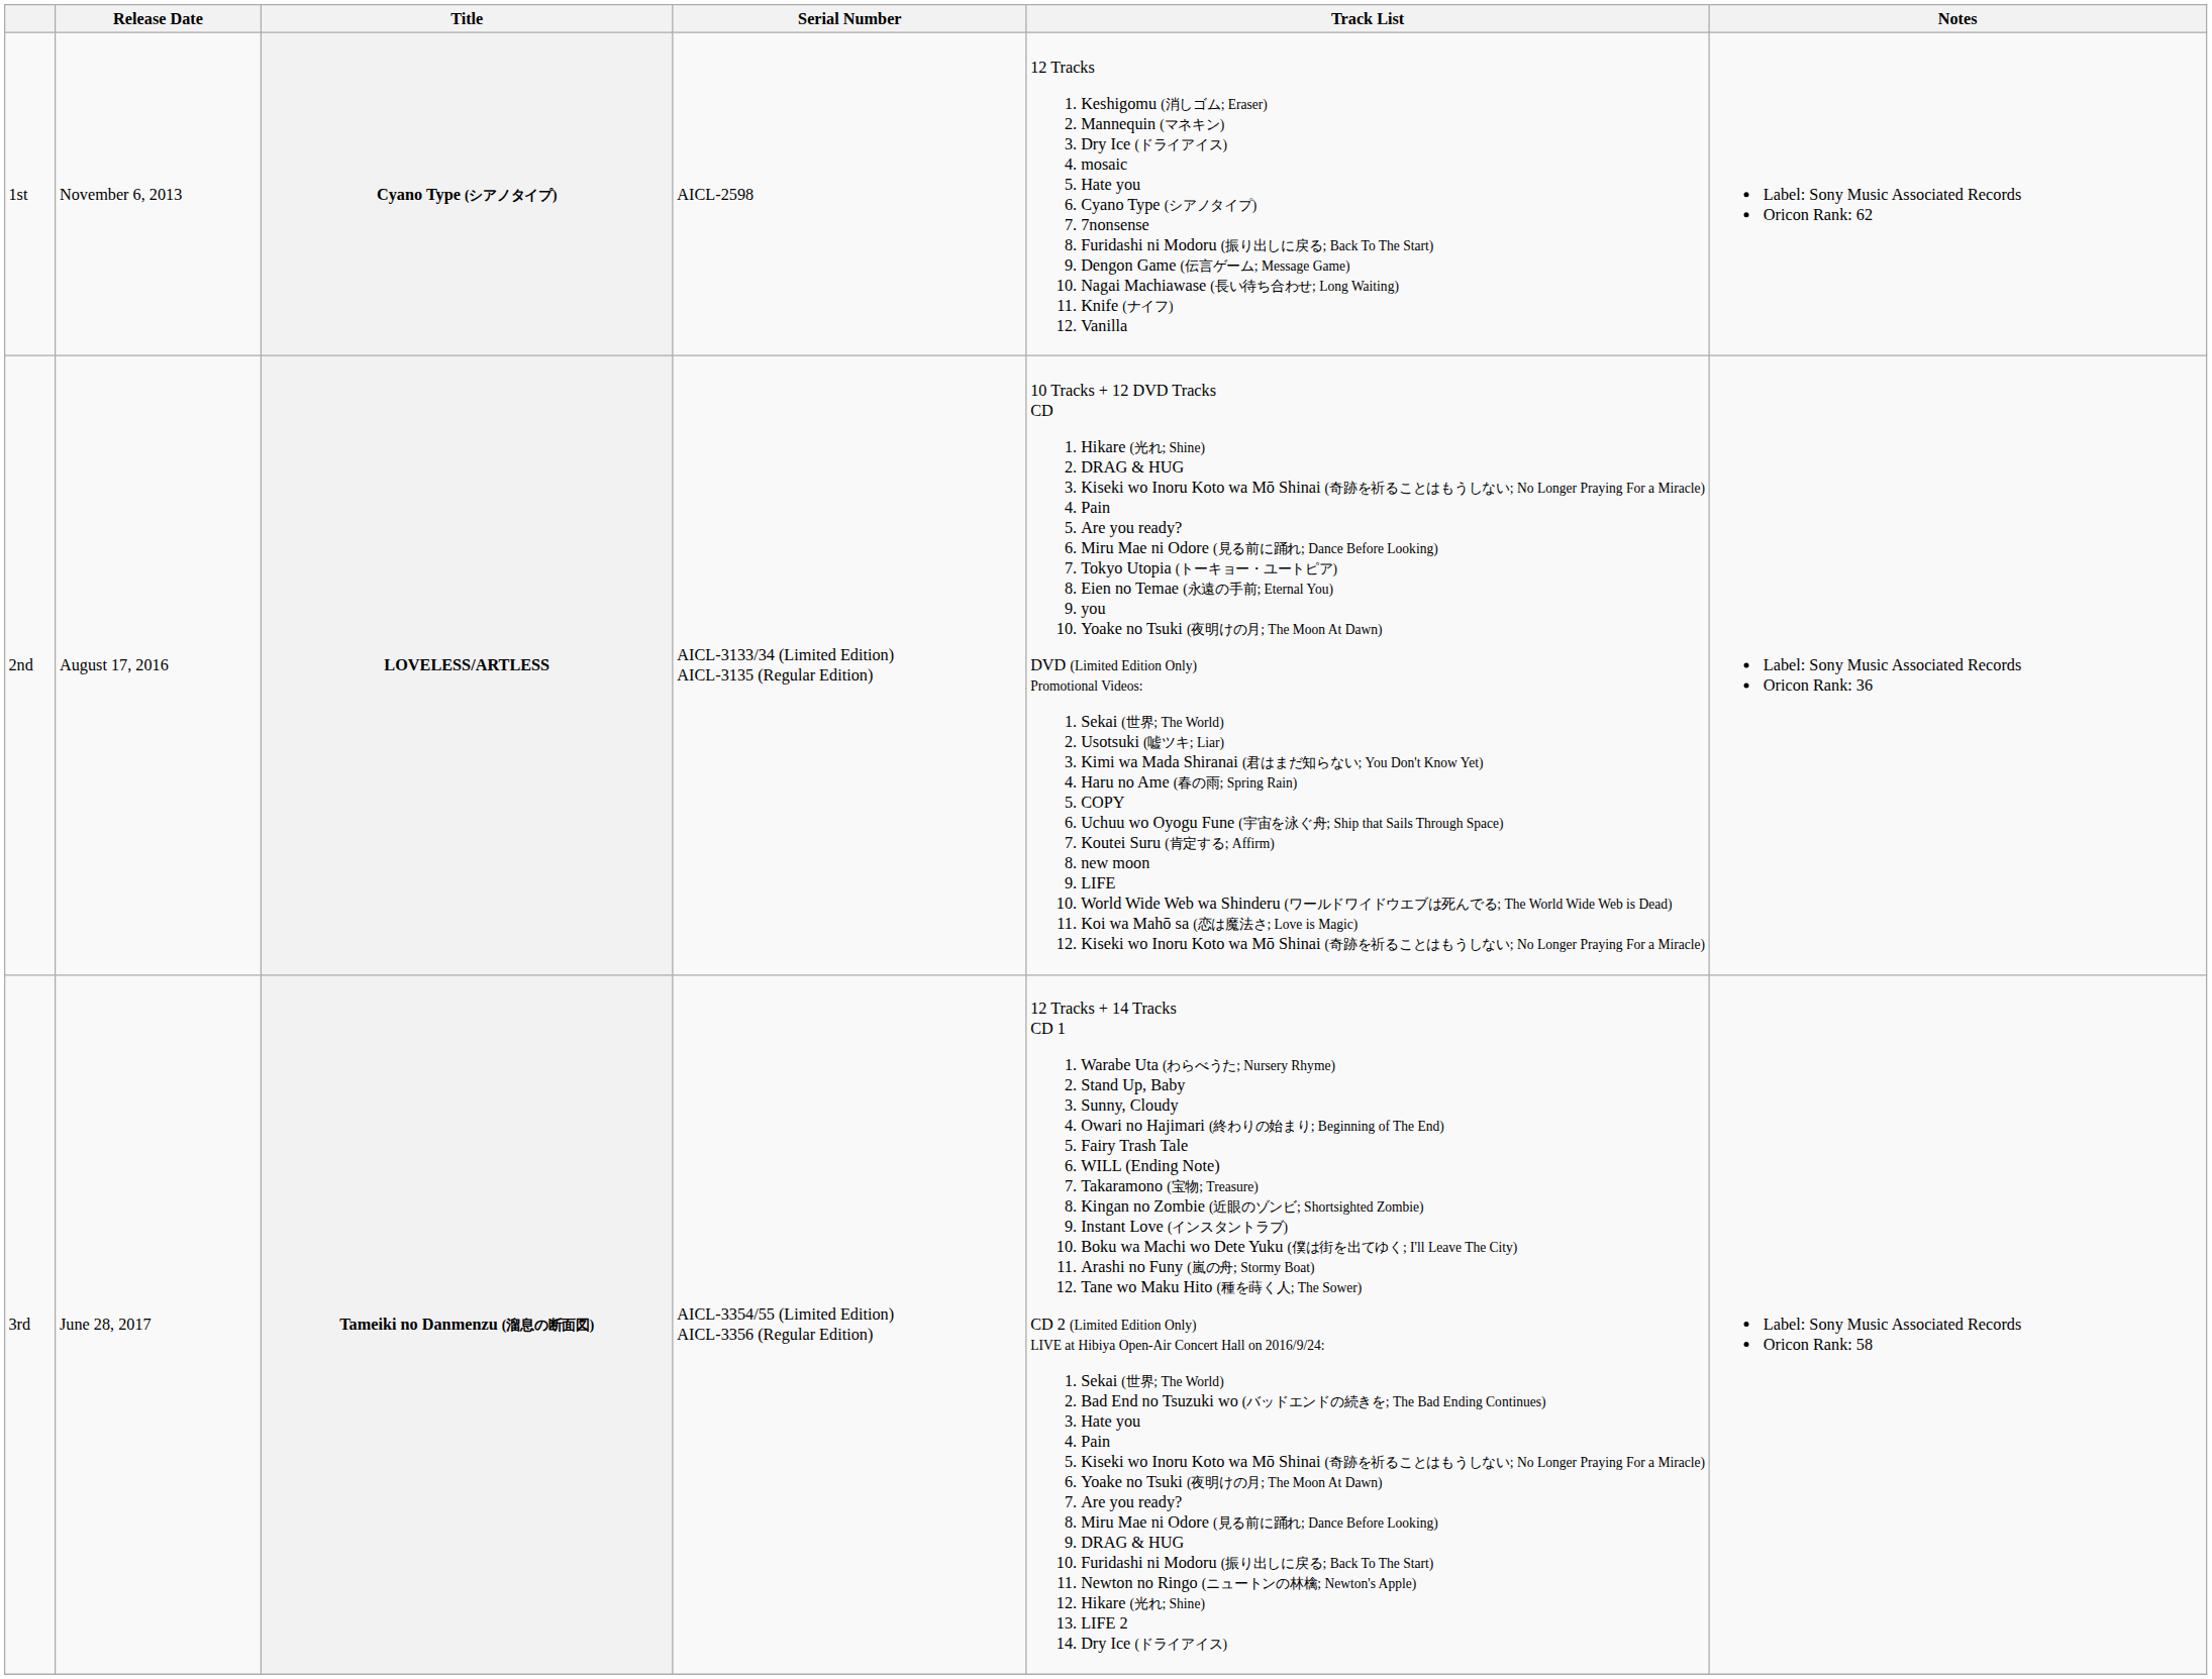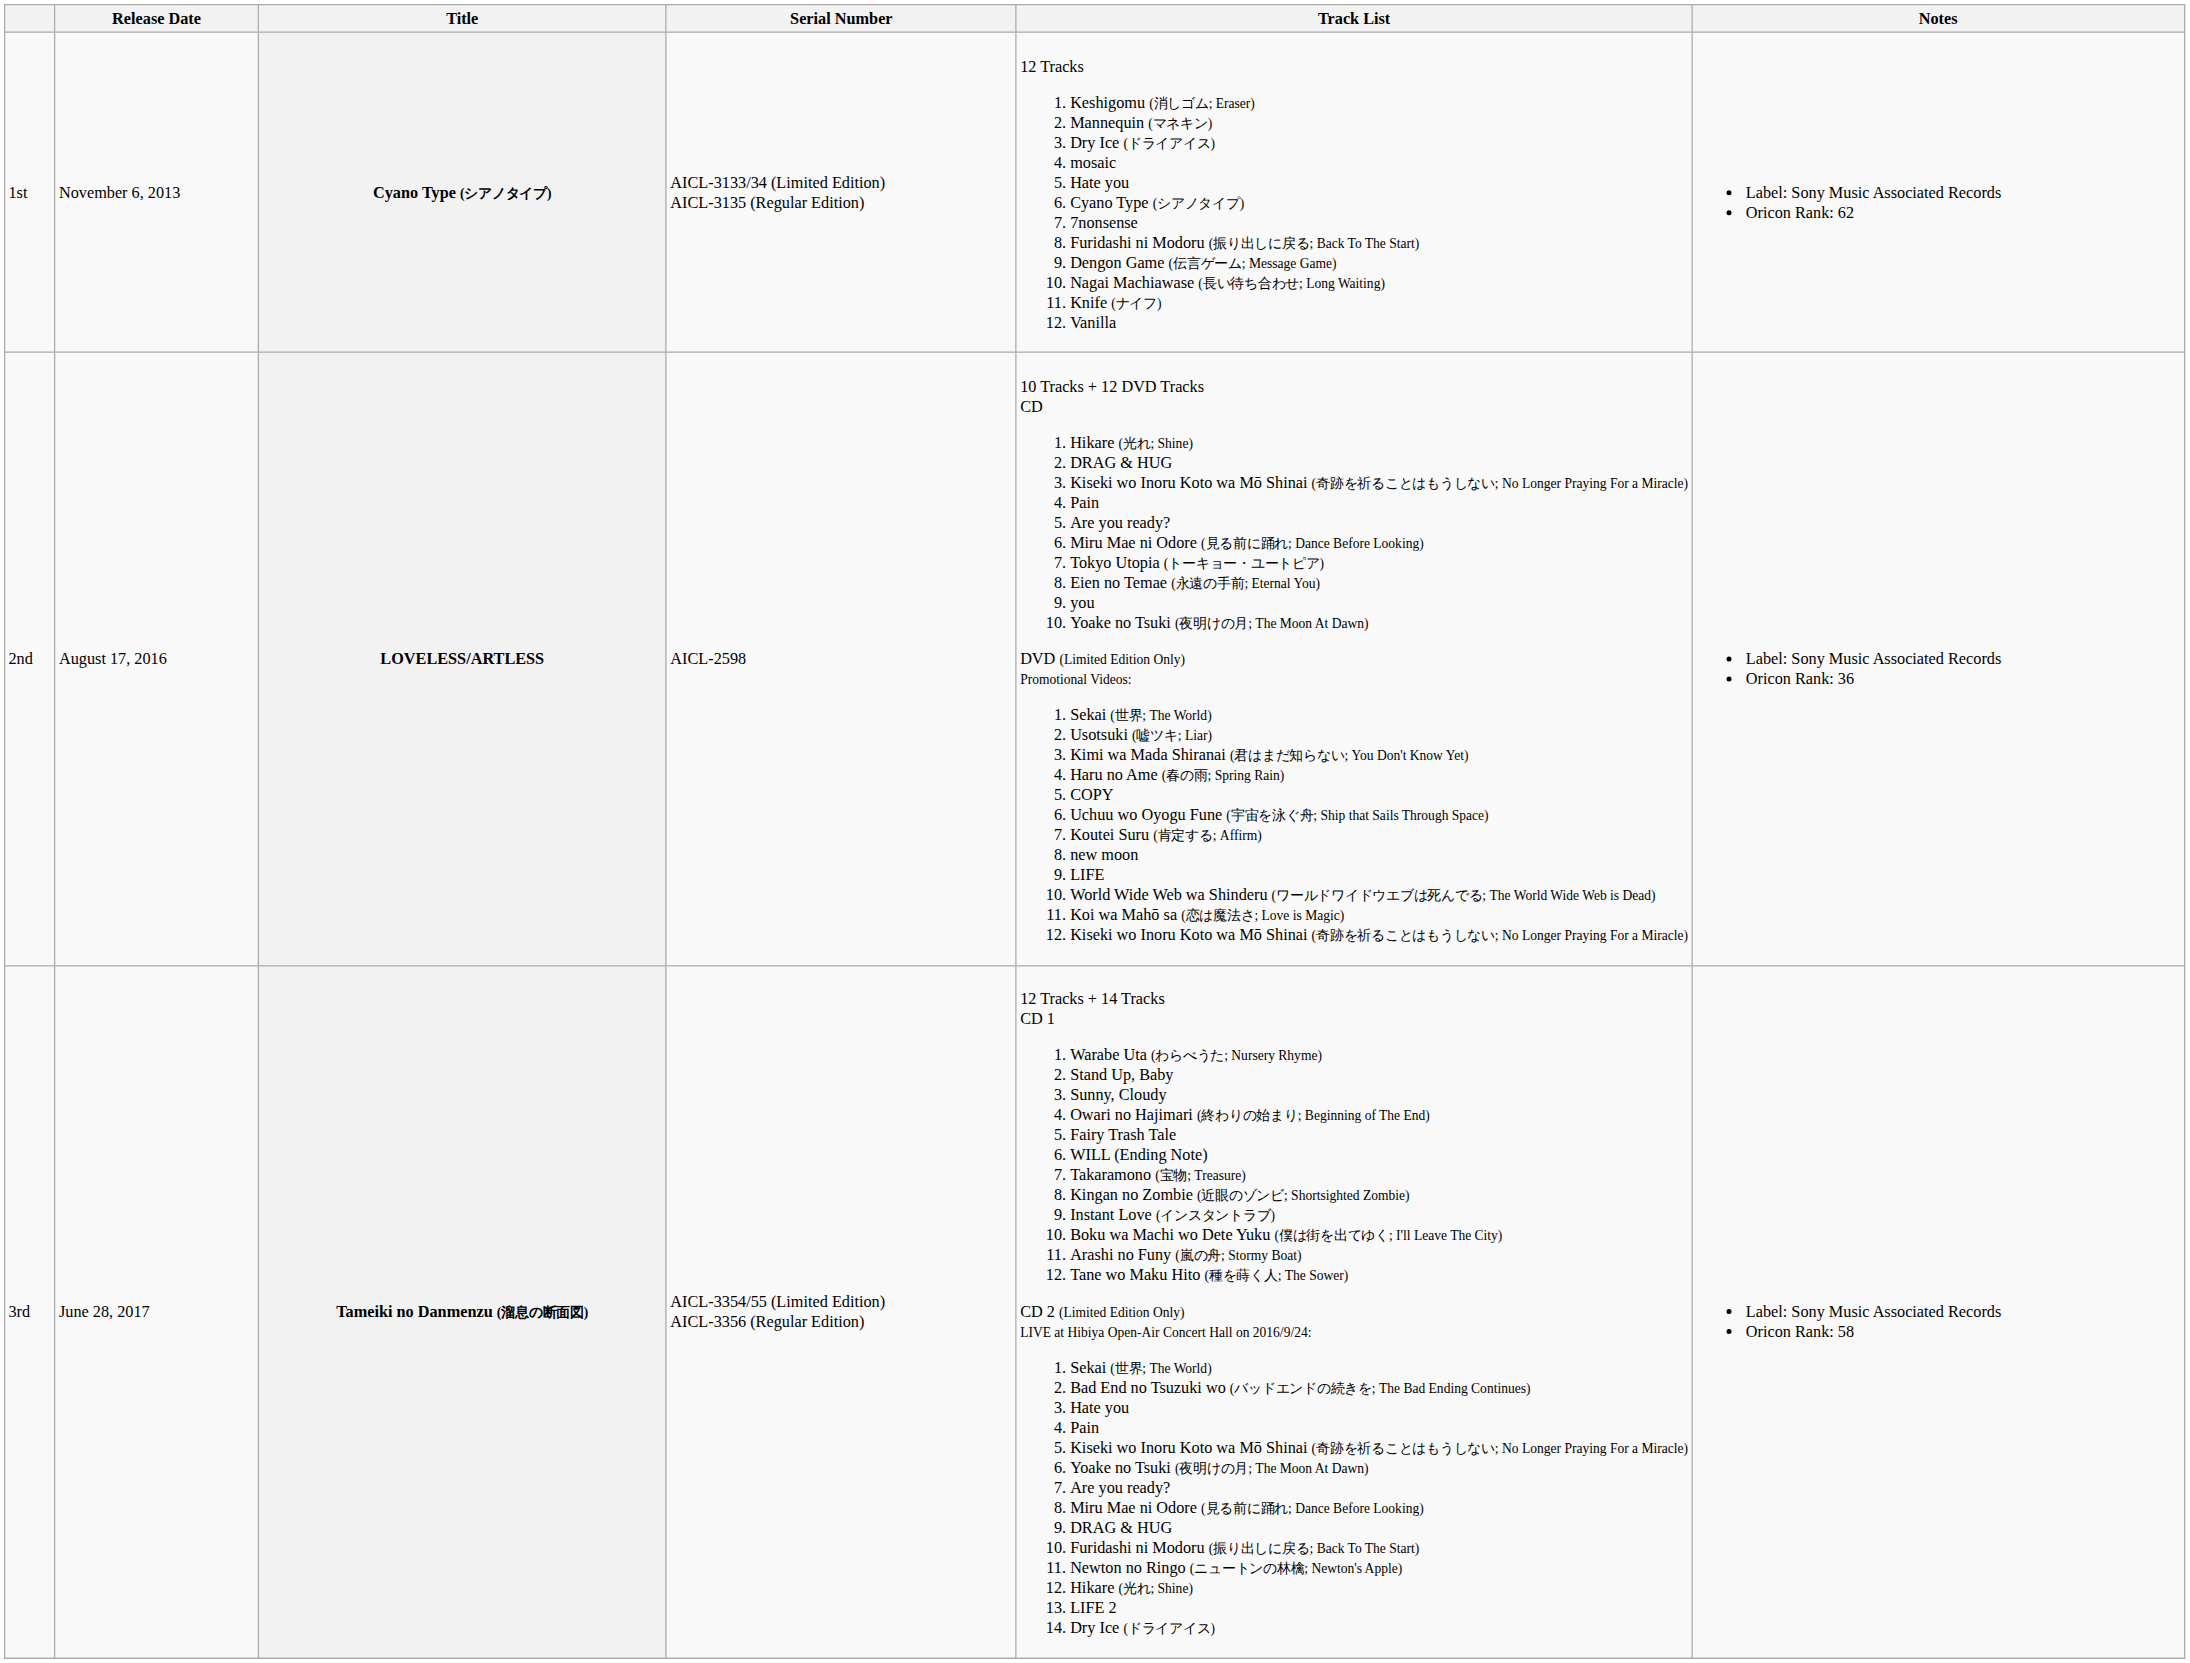Cyano Type (シアノタイプ) | Serial Number: AICL-2598 -> AICL-3133/34 (Limited Edition) AICL-3135 (Regular Edition)
LOVELESS/ARTLESS | Serial Number: AICL-3133/34 (Limited Edition) AICL-3135 (Regular Edition) -> AICL-2598
